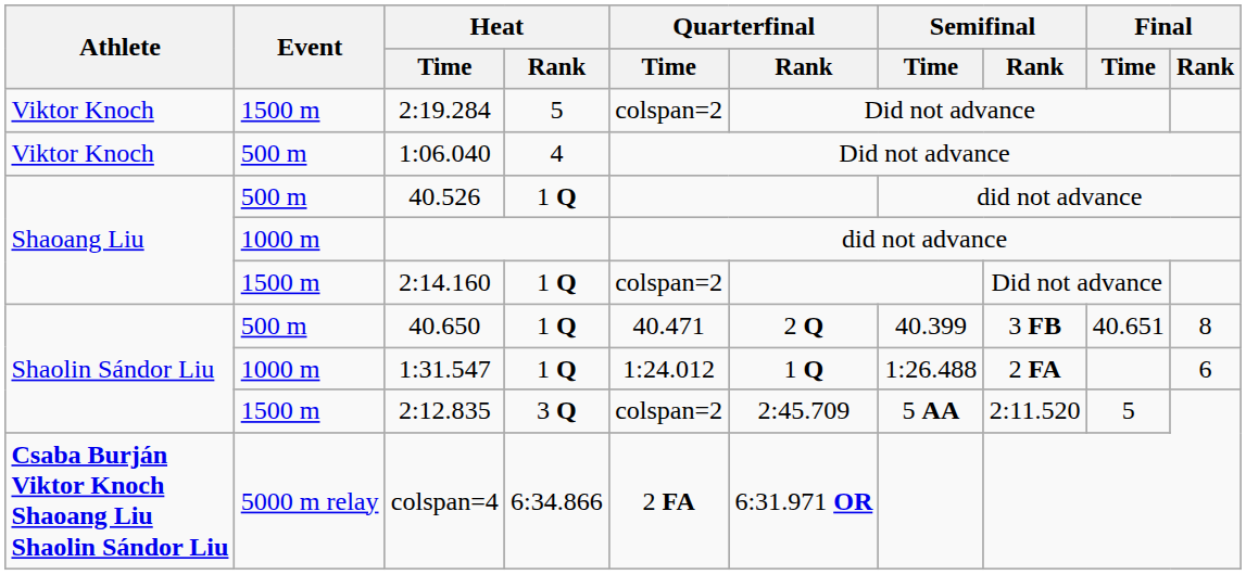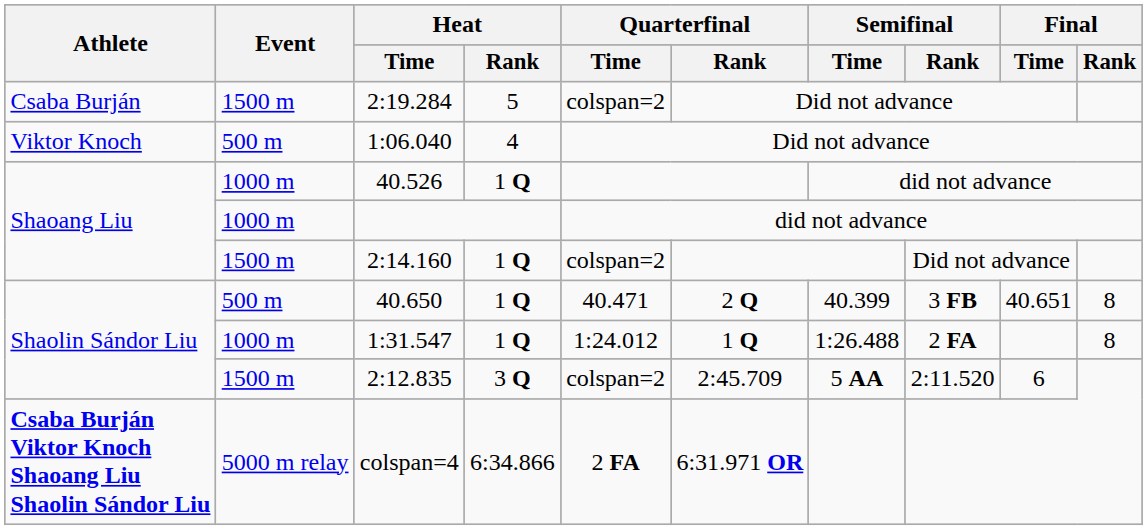2:19.284 | Athlete: Viktor Knoch -> Csaba Burján
40.526 | Event: 500 m -> 1000 m
1:31.547 | Final / Rank: 6 -> 8
2:12.835 | Final / Time: 5 -> 6
